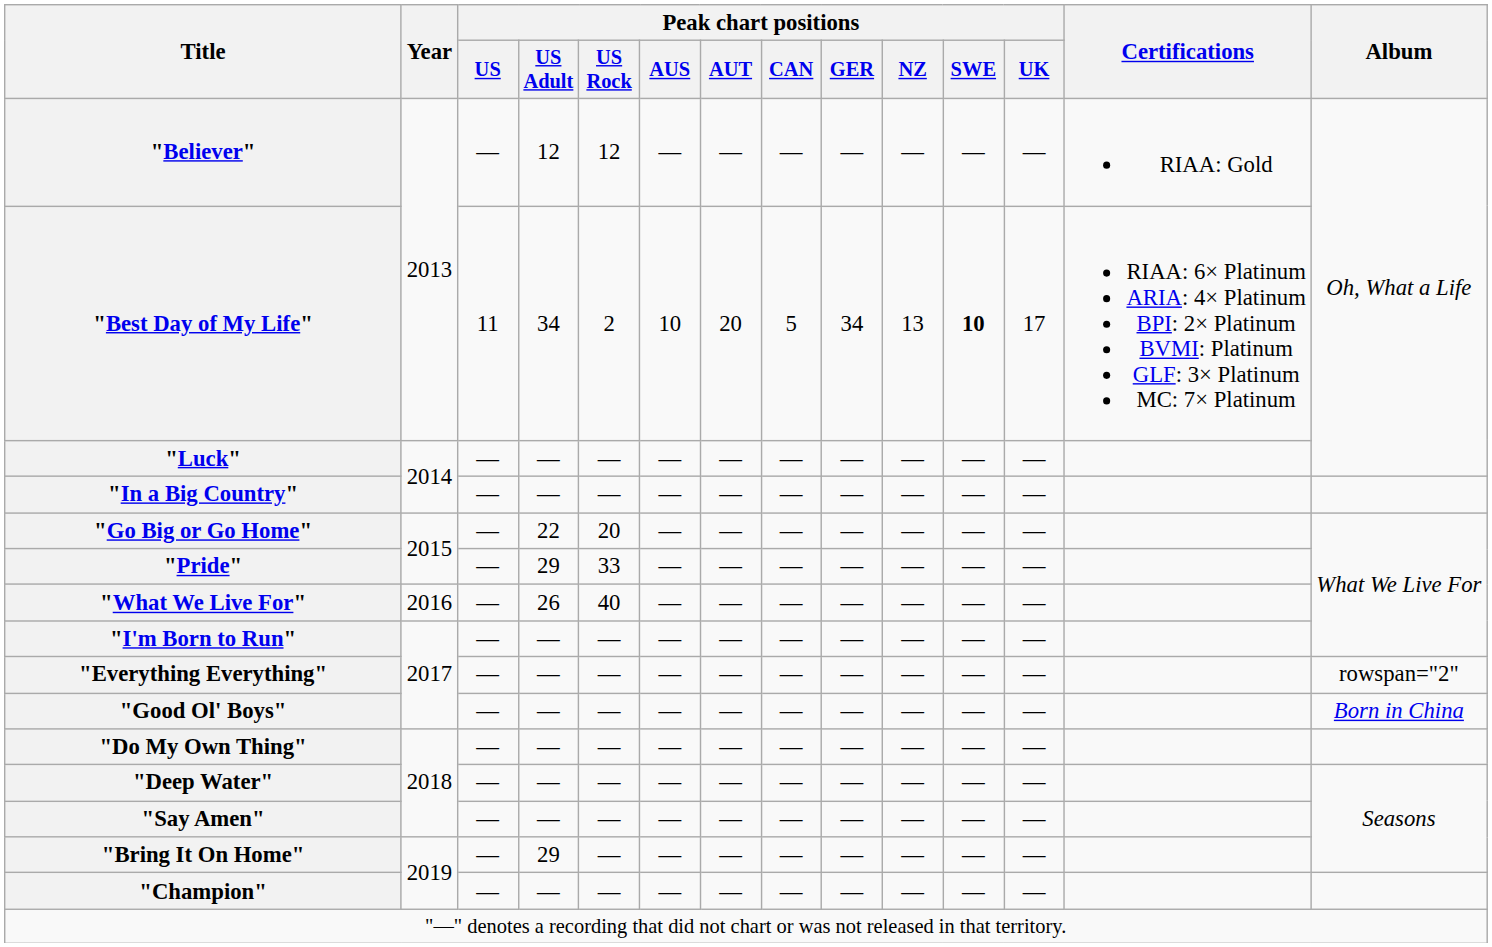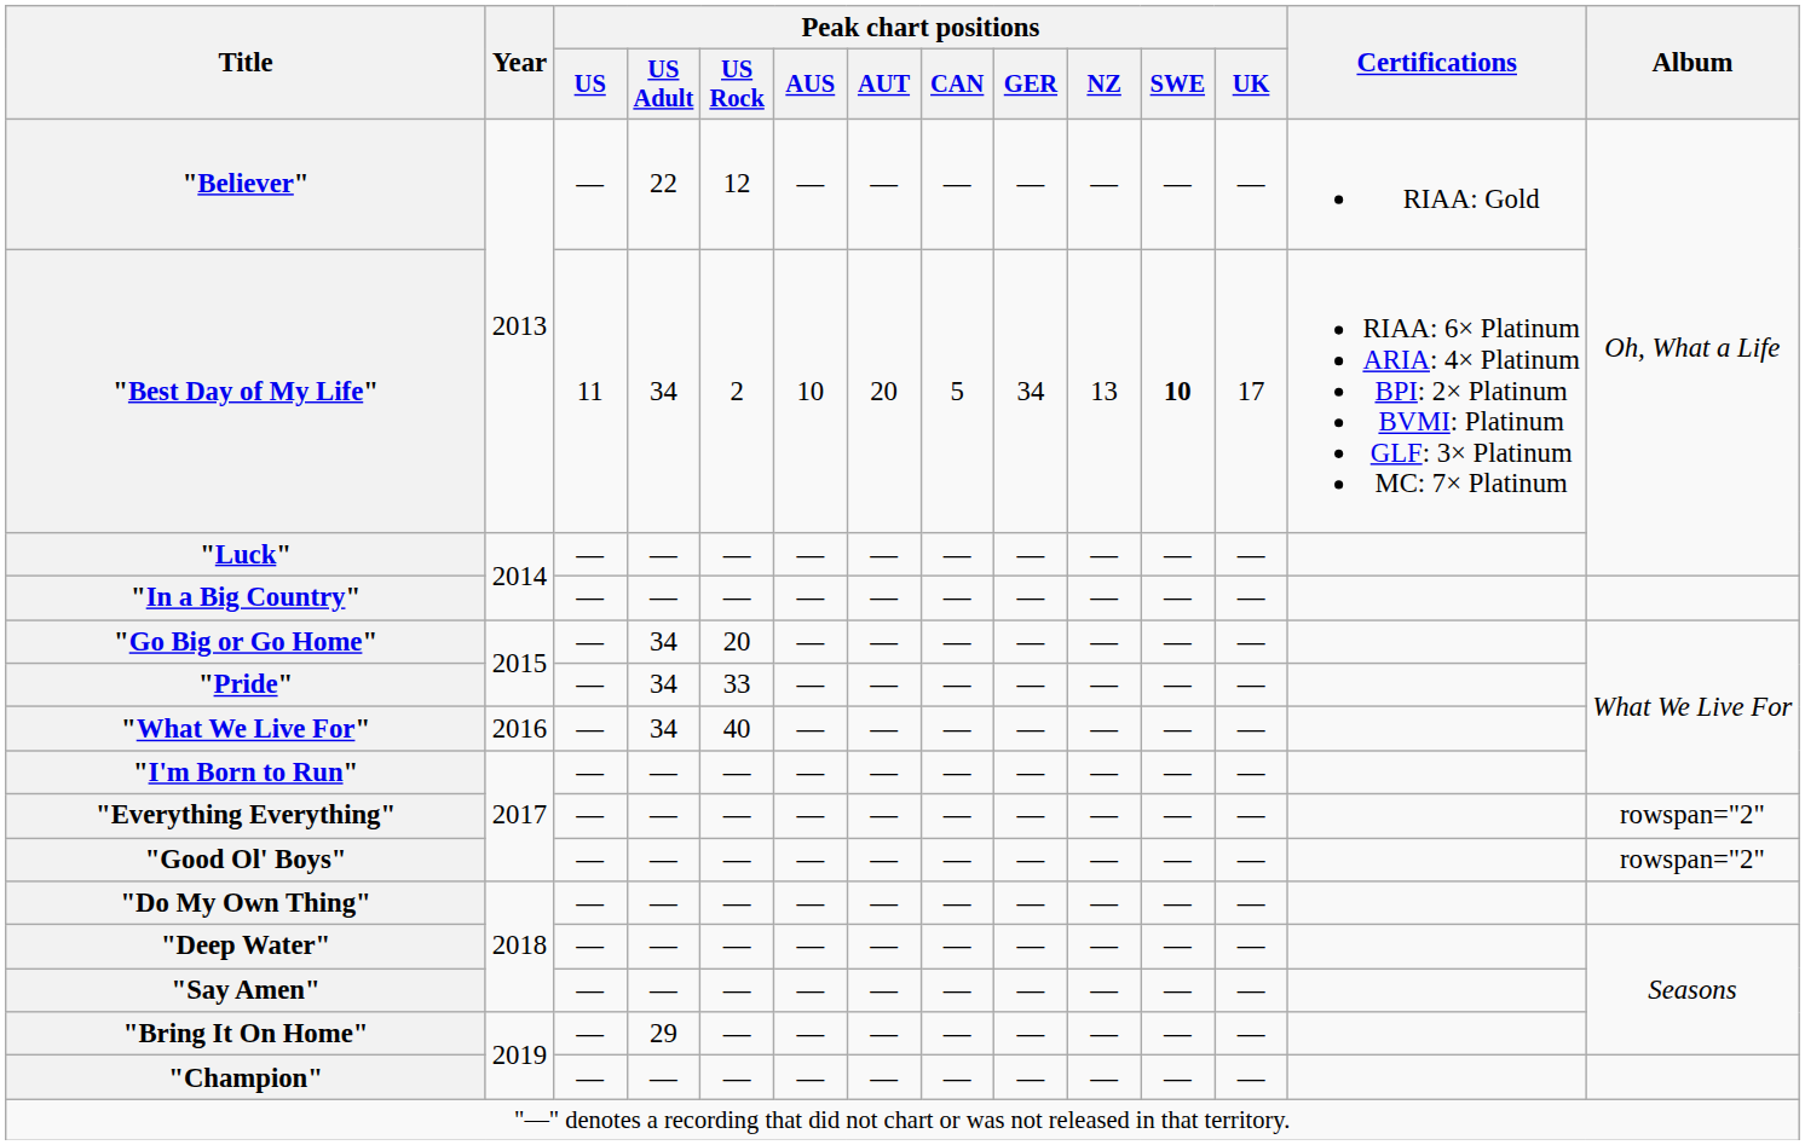"Believer" | Peak chart positions / US Adult: 12 -> 22
"Go Big or Go Home" | Peak chart positions / US Adult: 22 -> 34
"Pride" | Peak chart positions / US Adult: 29 -> 34
"What We Live For" | Peak chart positions / US Adult: 26 -> 34
"Good Ol' Boys" | Album: Born in China -> rowspan="2"
